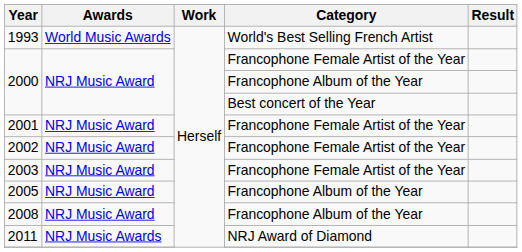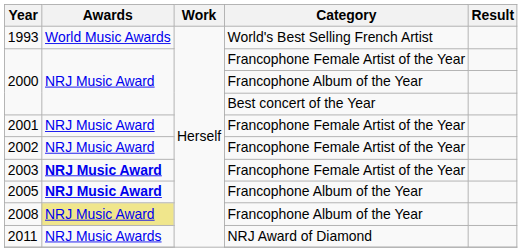2003 | Awards: normal -> bold
2005 | Awards: normal -> bold
2008 | Awards: no background -> khaki background
